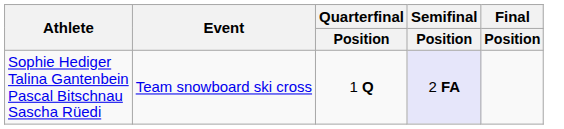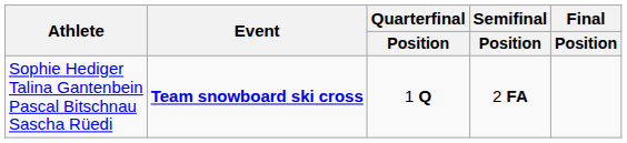row 3 | Event: normal -> bold
row 3 | Semifinal / Position: lavender background -> no background
